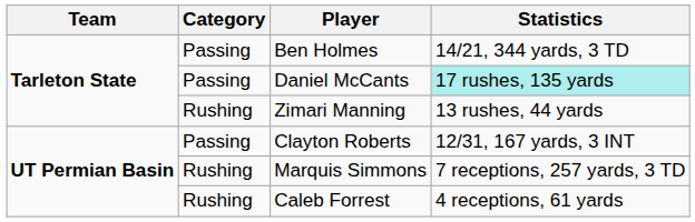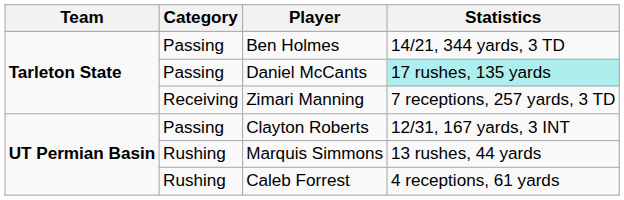Zimari Manning | Category: Rushing -> Receiving
Zimari Manning | Statistics: 13 rushes, 44 yards -> 7 receptions, 257 yards, 3 TD
Marquis Simmons | Statistics: 7 receptions, 257 yards, 3 TD -> 13 rushes, 44 yards
